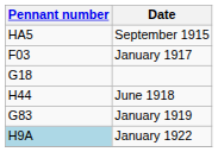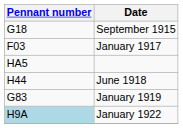row 2 | Pennant number: HA5 -> G18
row 4 | Pennant number: G18 -> HA5
